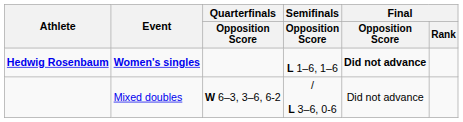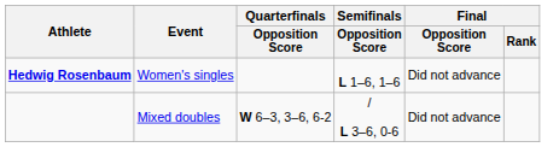Hedwig Rosenbaum | Event: bold -> normal
Hedwig Rosenbaum | Final / Opposition Score: bold -> normal
